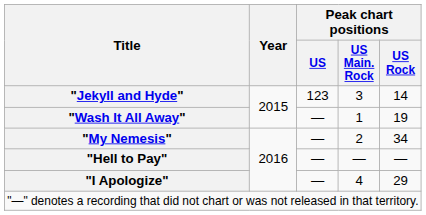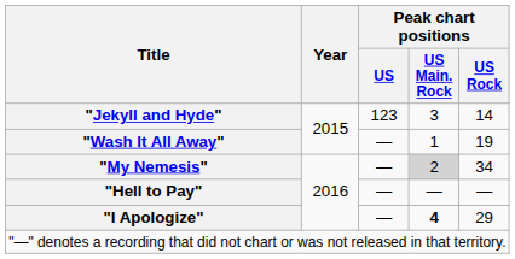"My Nemesis" | Peak chart positions / US Main. Rock: no background -> lightgrey background
"I Apologize" | Peak chart positions / US Main. Rock: normal -> bold
